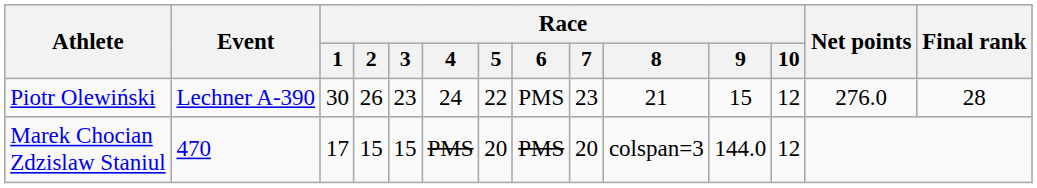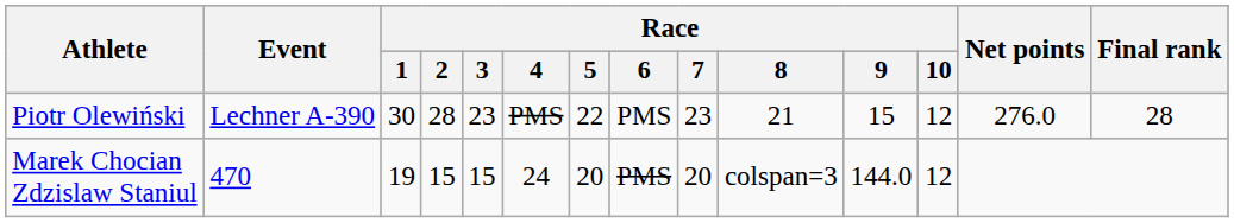Piotr Olewiński | Race / 2: 26 -> 28
Piotr Olewiński | Race / 4: 24 -> PMS
Marek Chocian Zdzislaw Staniul | Race / 1: 17 -> 19
Marek Chocian Zdzislaw Staniul | Race / 4: PMS -> 24
